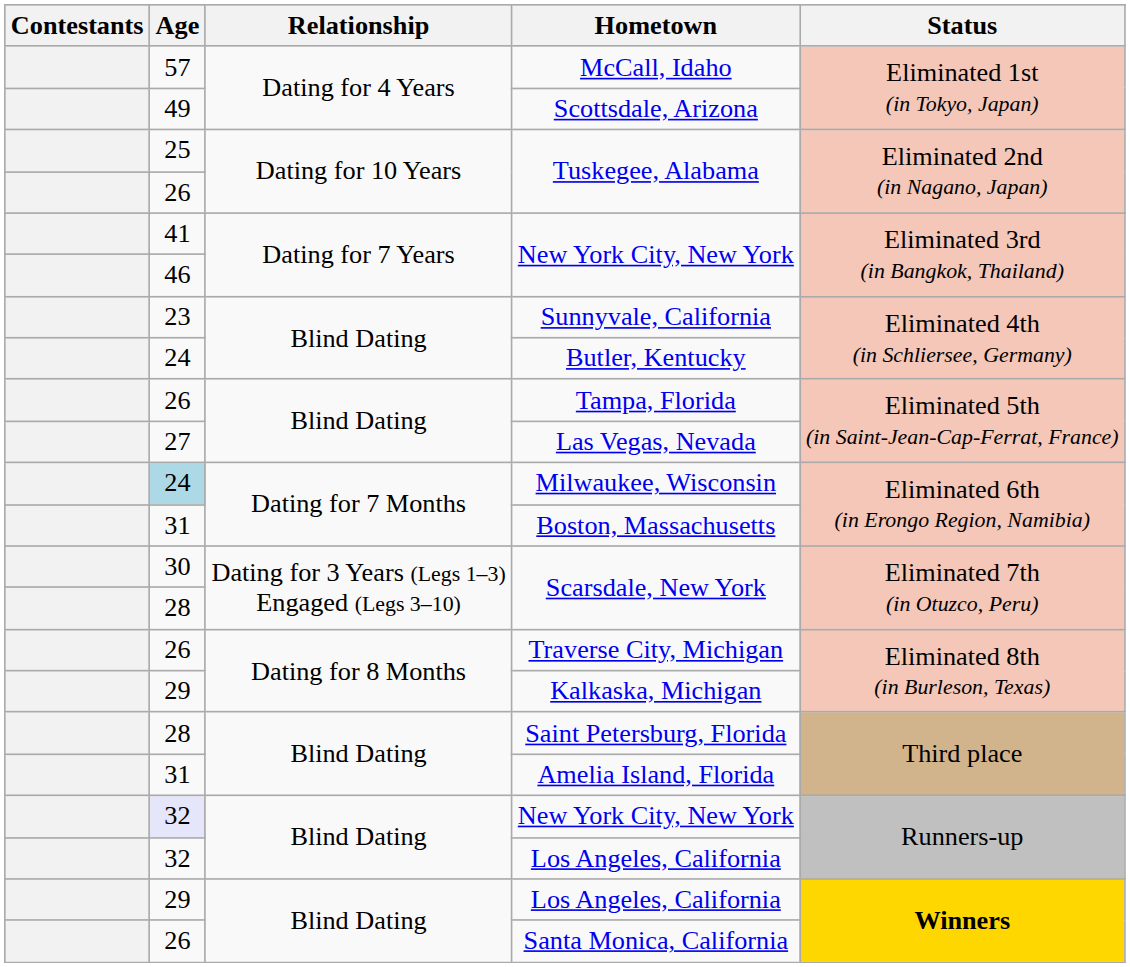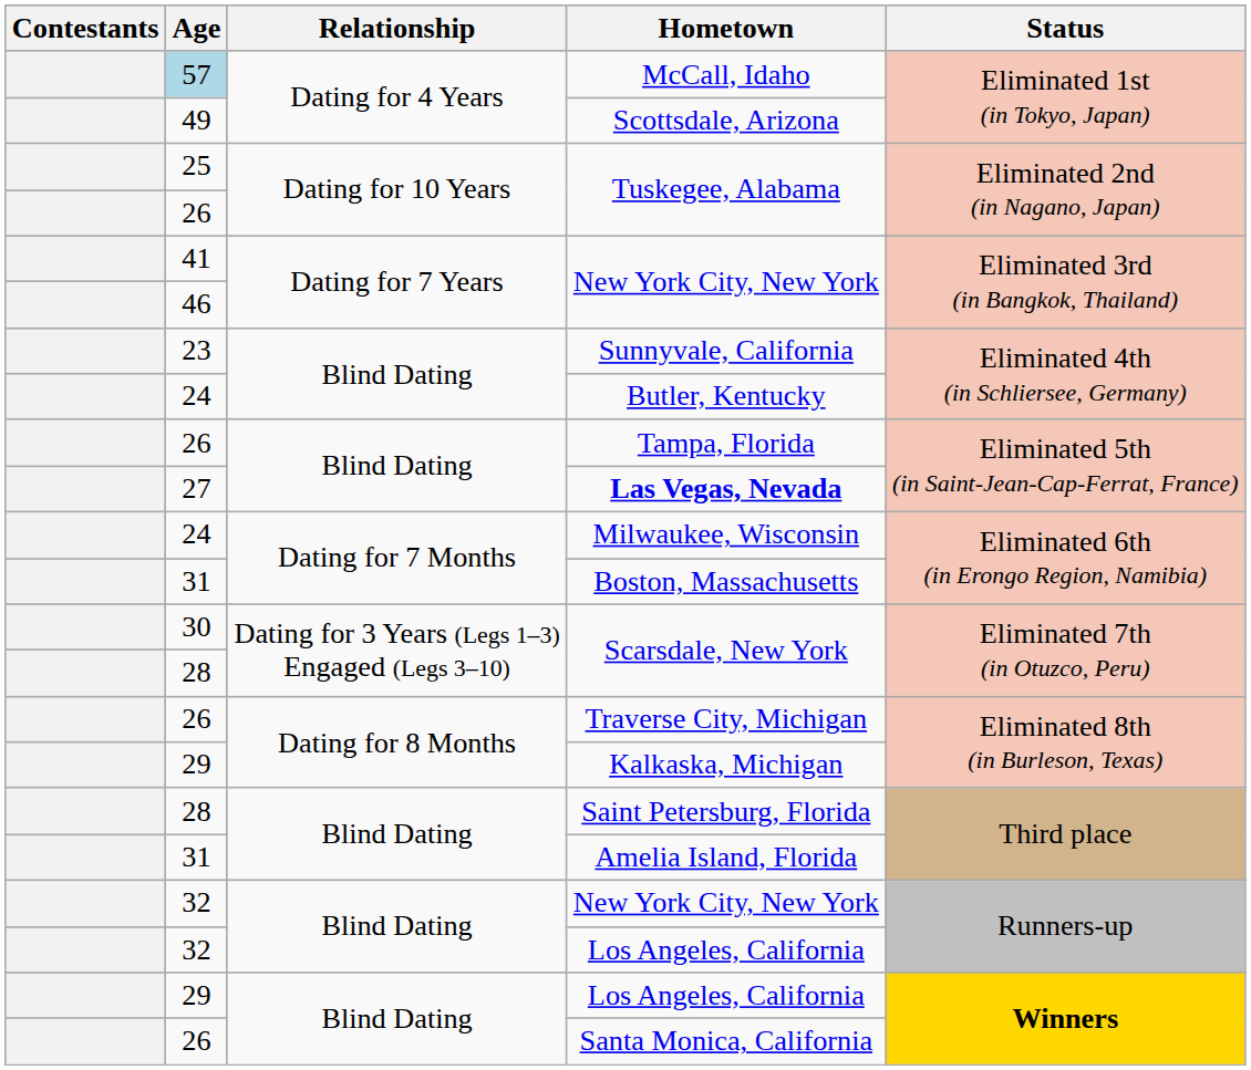McCall, Idaho | Age: no background -> lightblue background
Las Vegas, Nevada | Hometown: normal -> bold
Milwaukee, Wisconsin | Age: lightblue background -> no background
32 / New York City, New York | Age: lavender background -> no background
